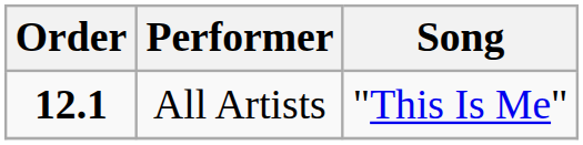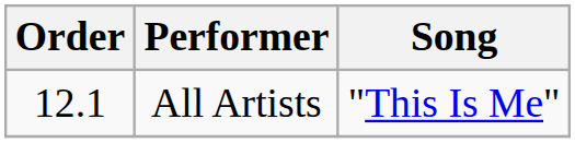row 2 | Order: bold -> normal
